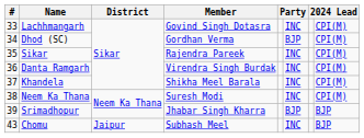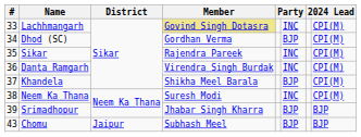Lachhmangarh | Member: no background -> khaki background
Khandela | column 6: INC -> BJP
Chomu | column 6: INC -> BJP
